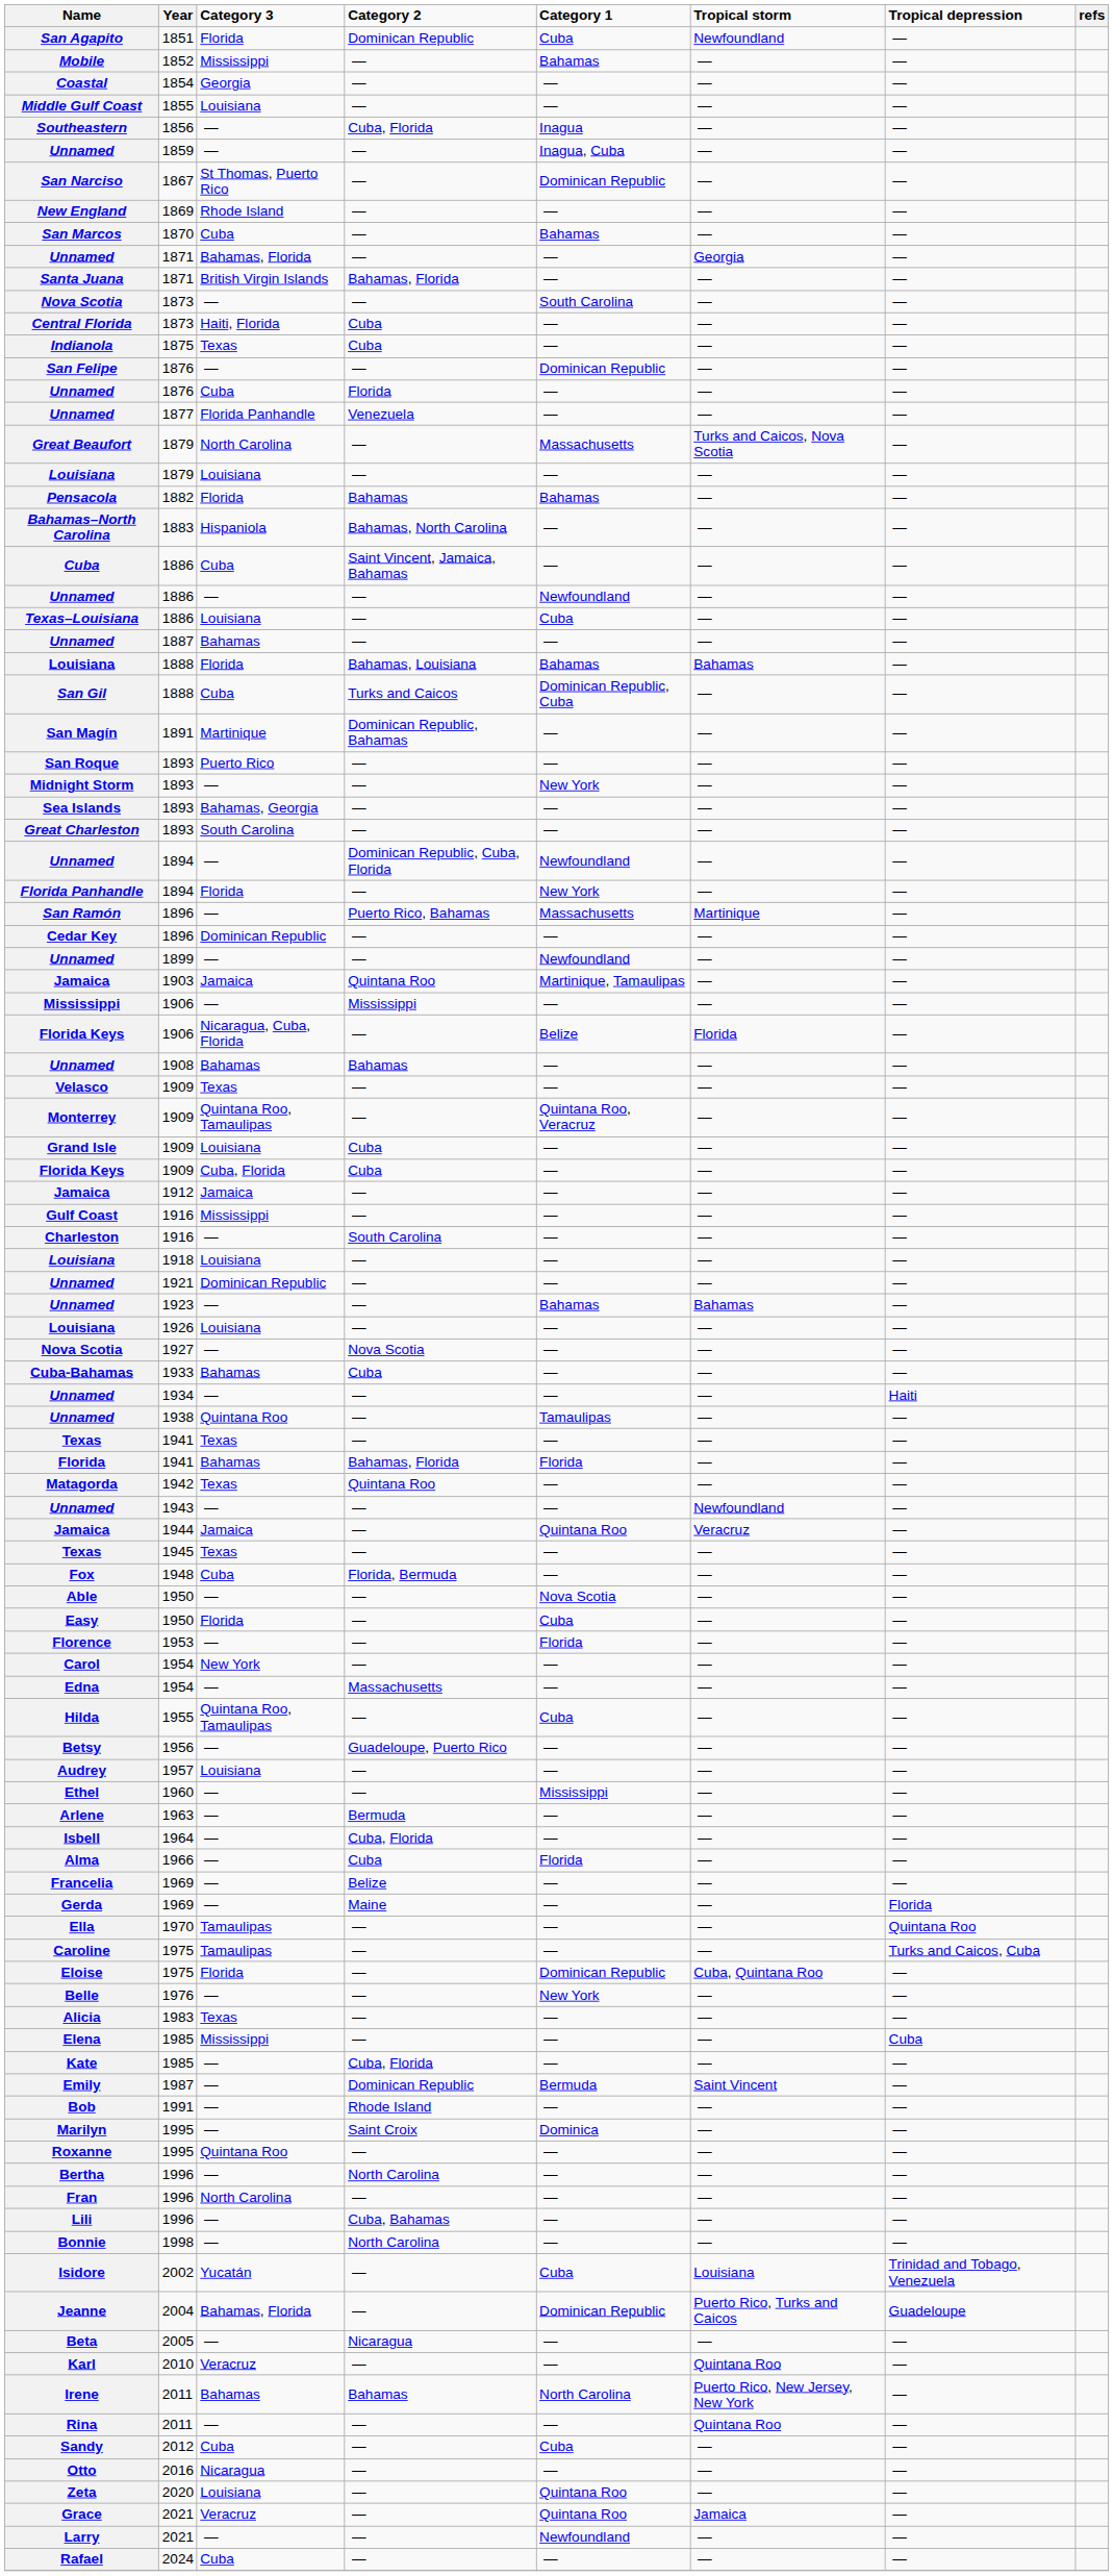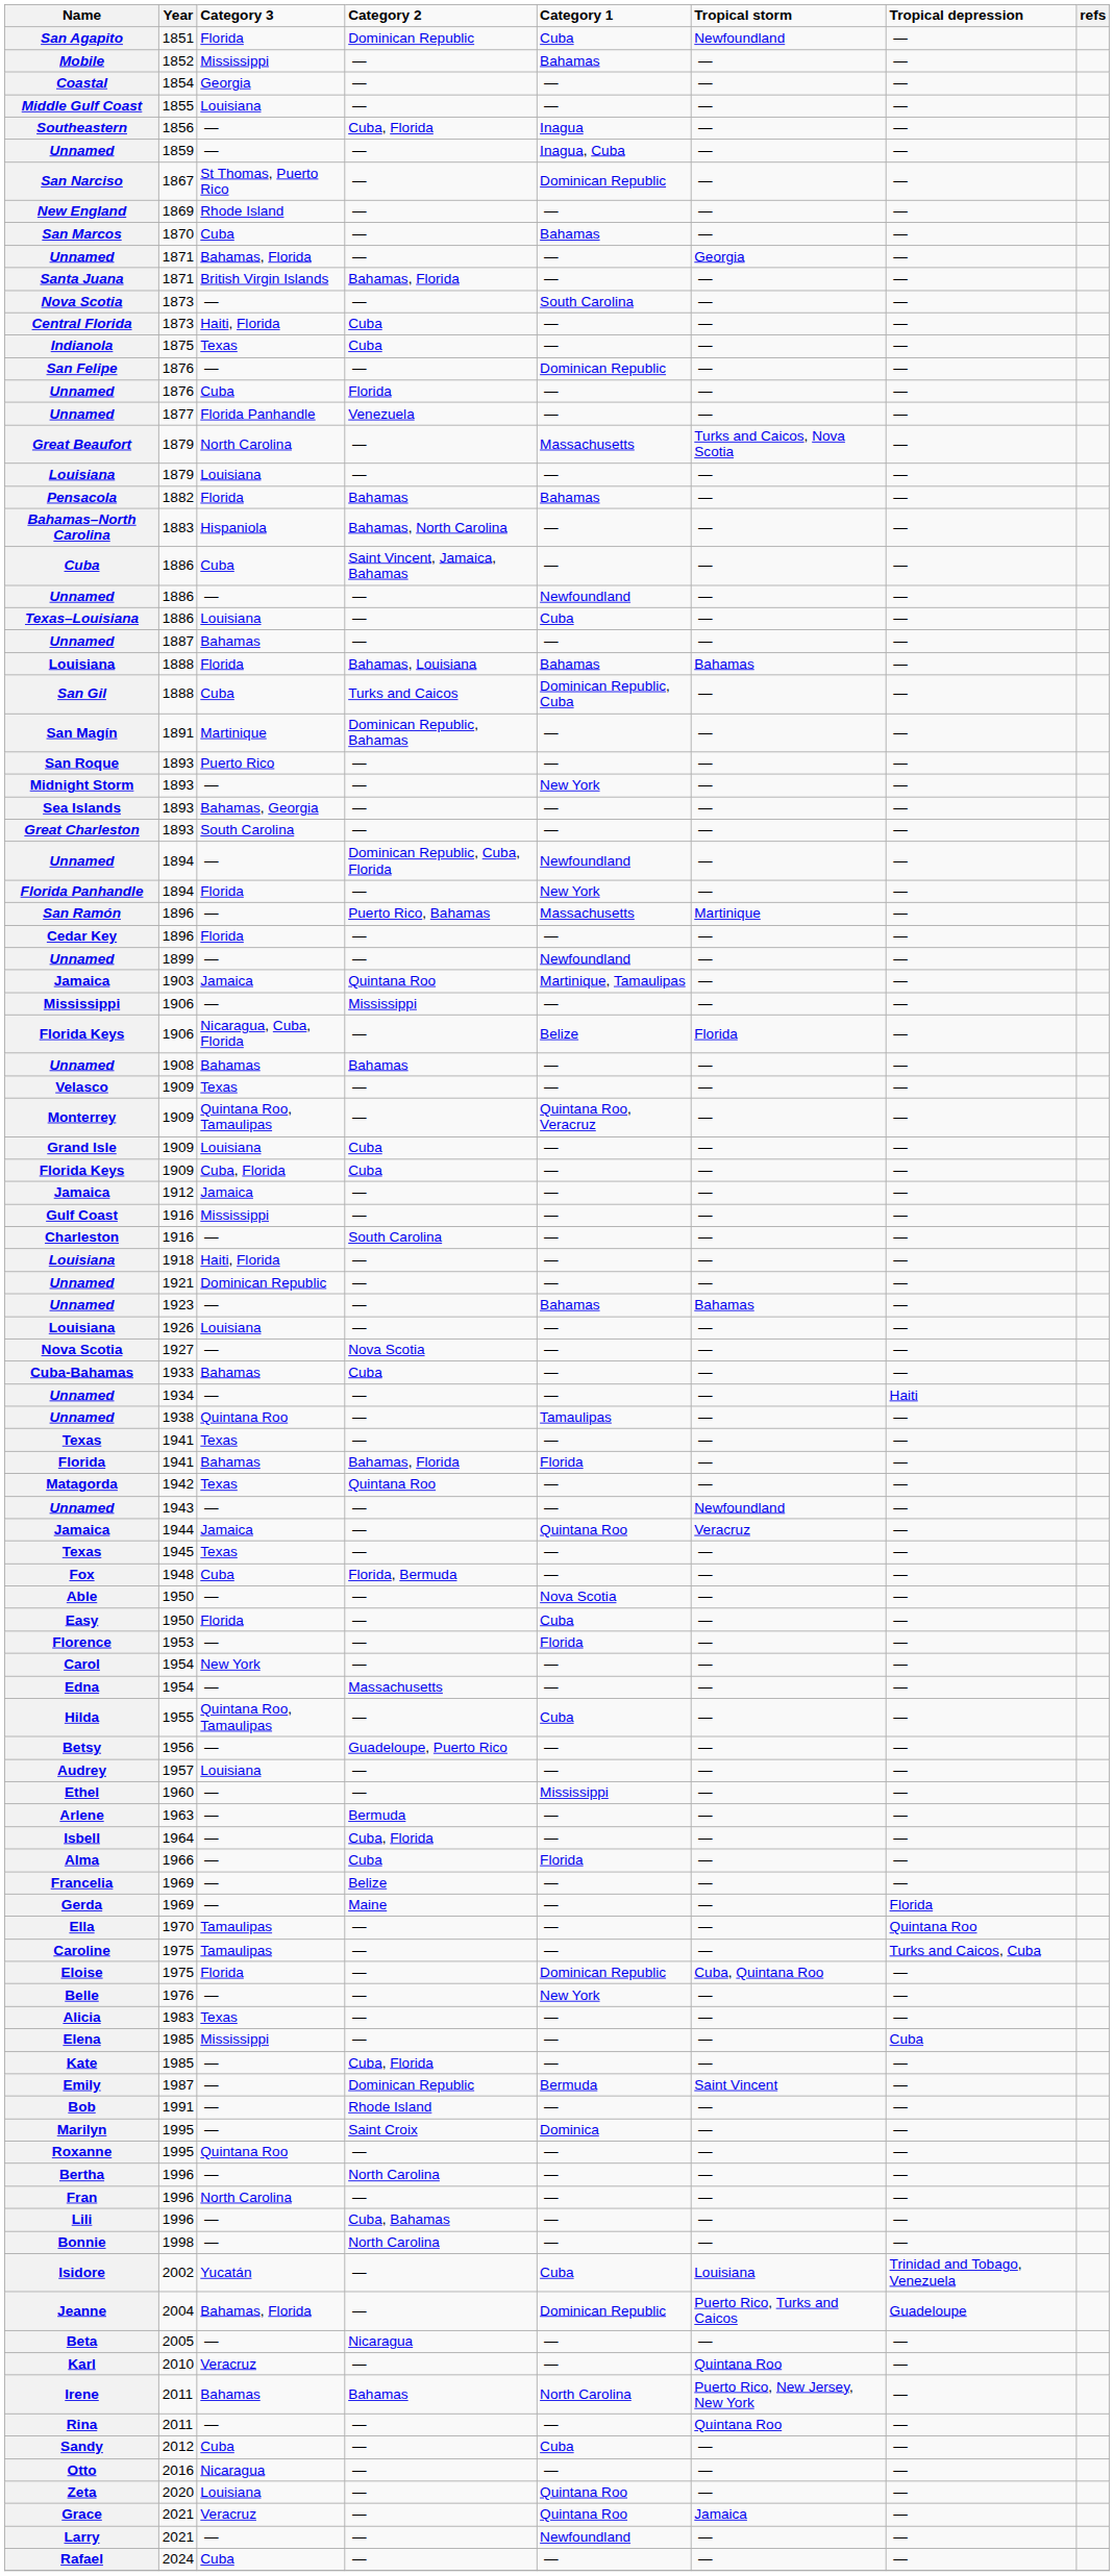Cedar Key | Category 3: Dominican Republic -> Florida
Louisiana / 1918 | Category 3: Louisiana -> Haiti, Florida
